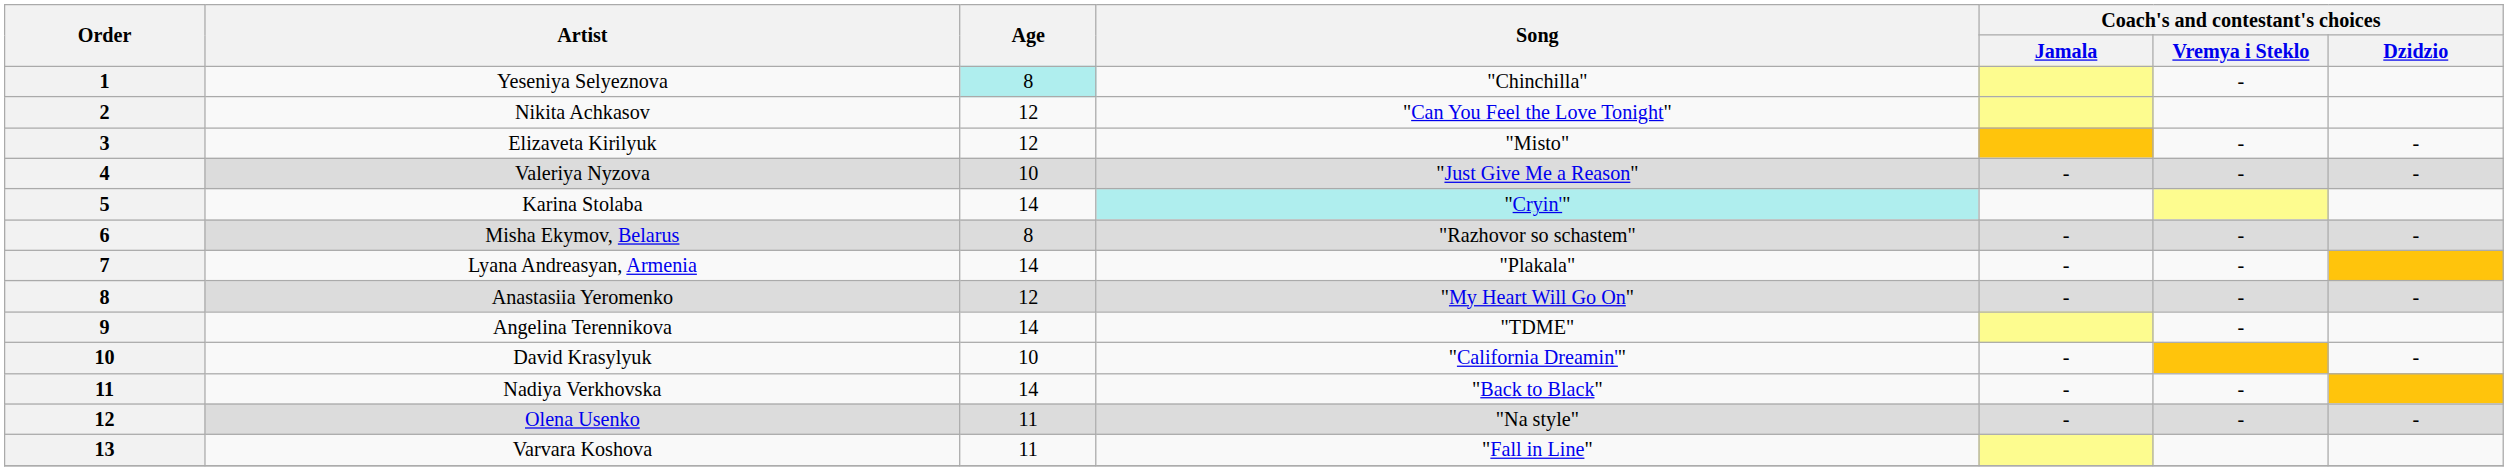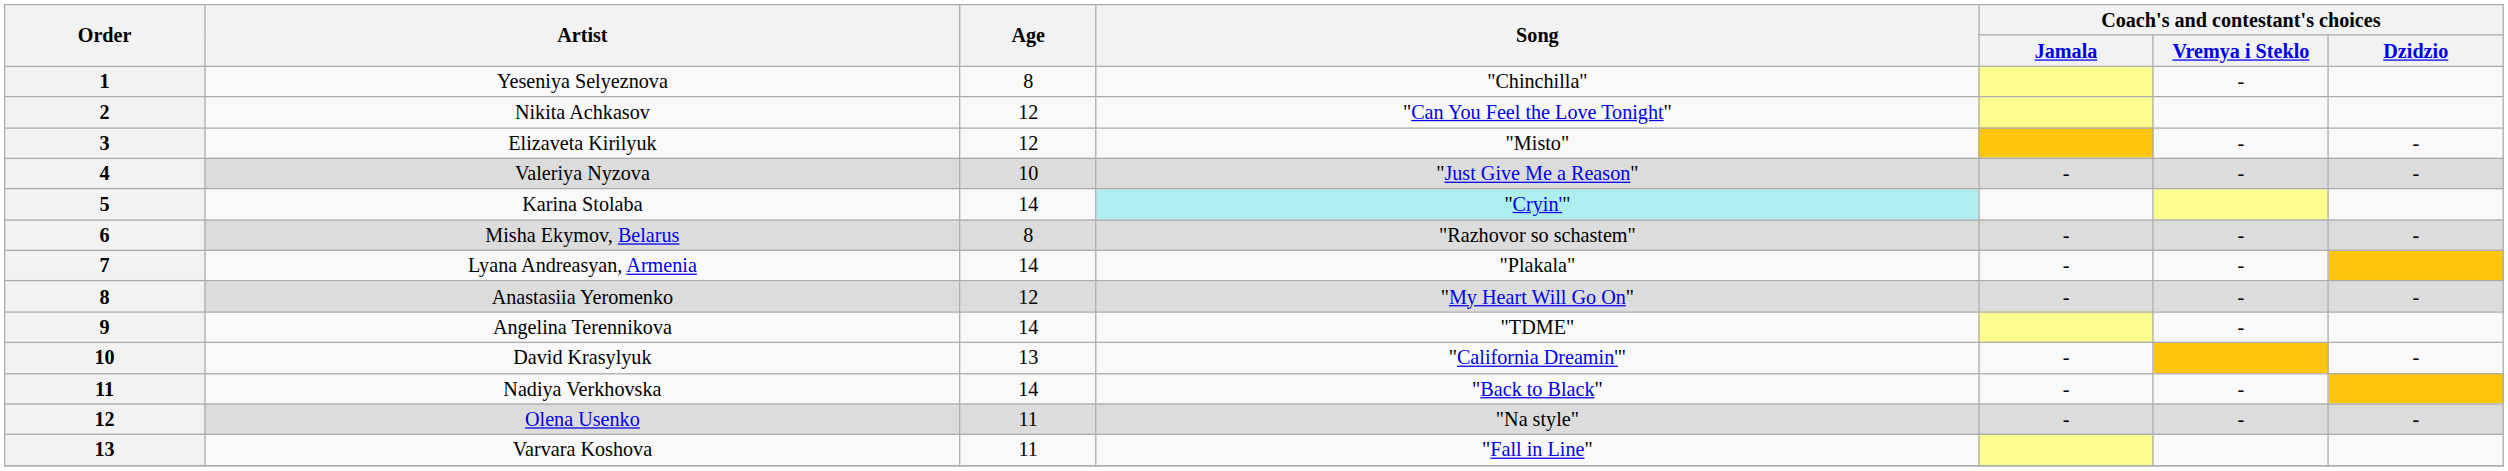Yeseniya Selyeznova | Age: paleturquoise background -> no background
David Krasylyuk | Age: 10 -> 13
